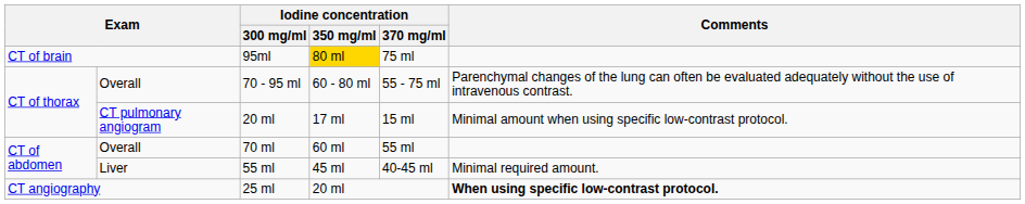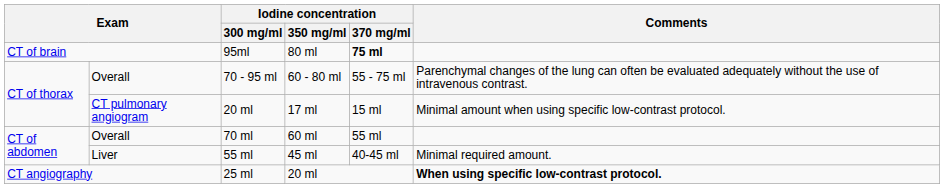95ml | Iodine concentration / 350 mg/ml: gold background -> no background
95ml | Iodine concentration / 370 mg/ml: normal -> bold
